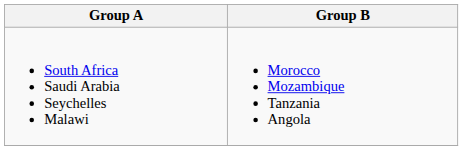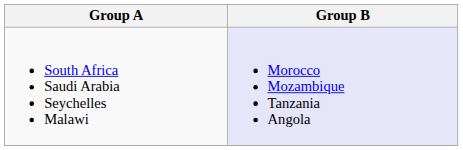South Africa Saudi Arabia Seychelles Malawi | Group B: no background -> lavender background
